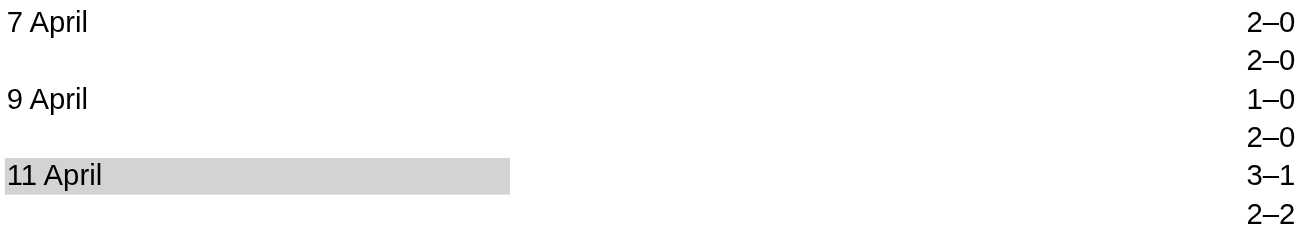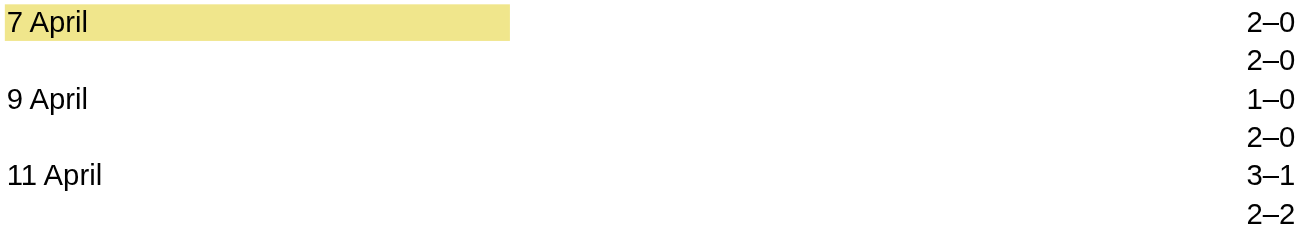7 April | column 1: no background -> khaki background
11 April | column 1: lightgrey background -> no background
